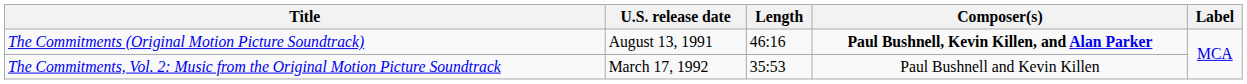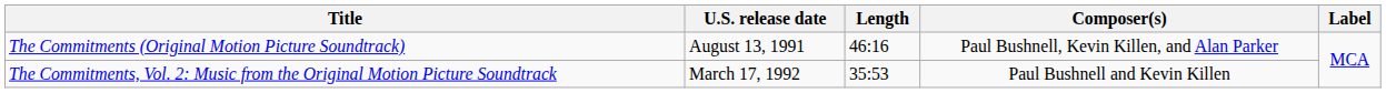The Commitments (Original Motion Picture Soundtrack) | Composer(s): bold -> normal
